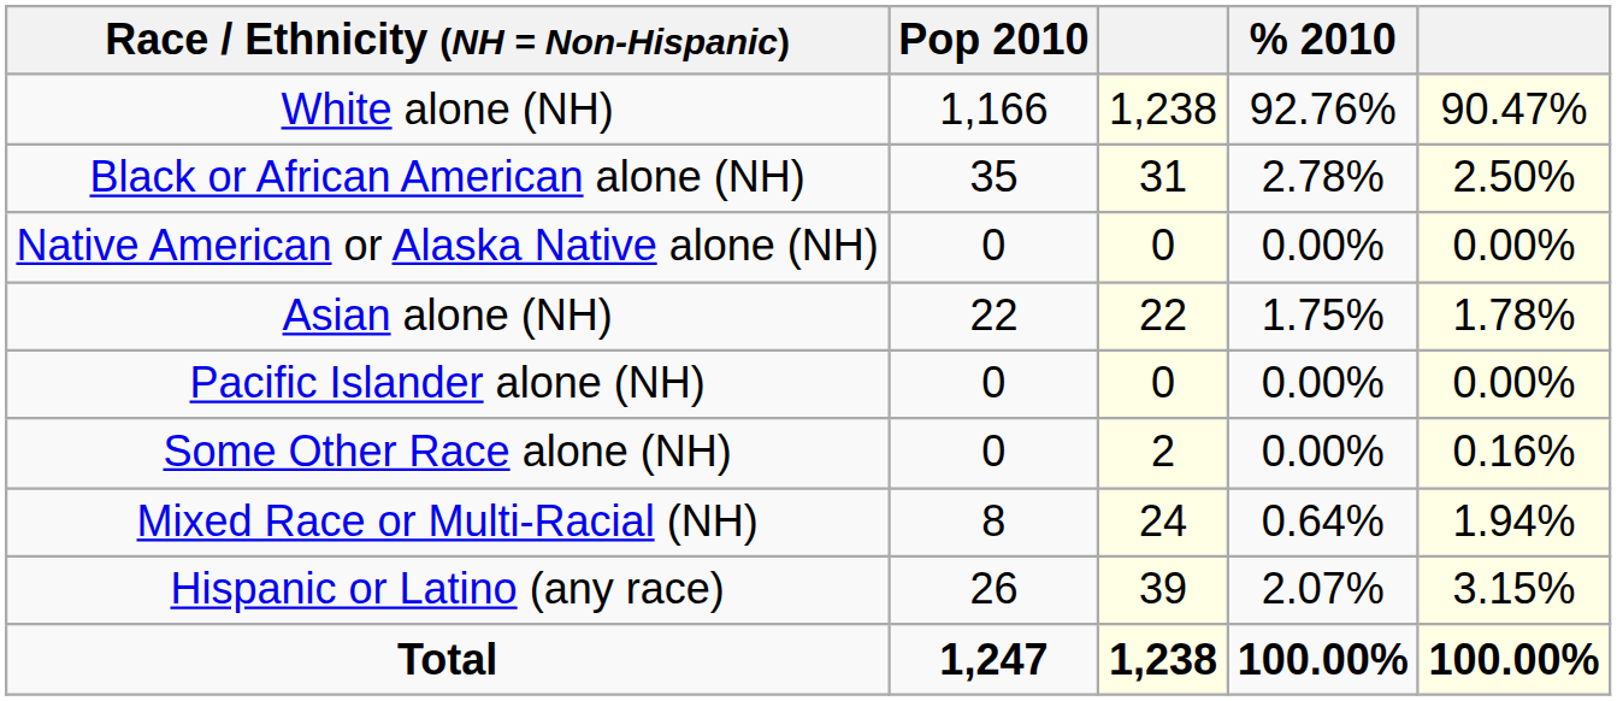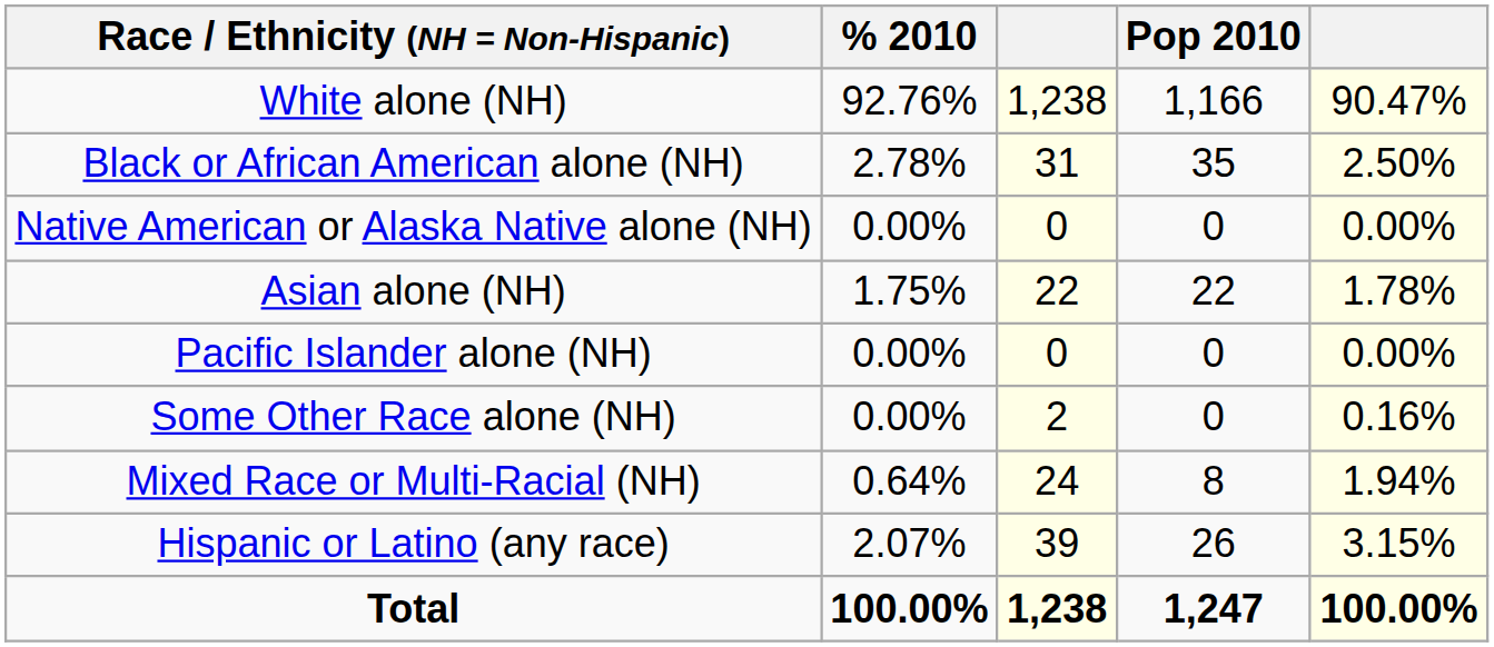columns swapped: Pop 2010 <-> % 2010
